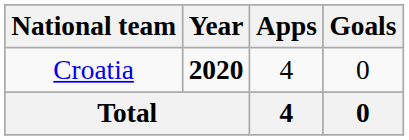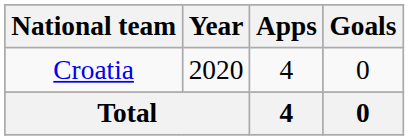Croatia | Year: bold -> normal
